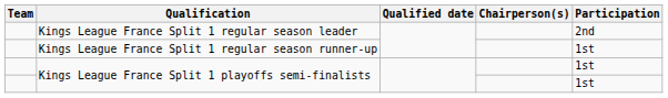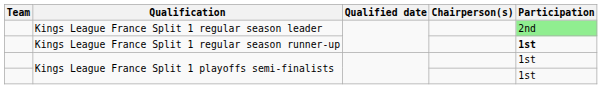Kings League France Split 1 regular season leader | Participation: no background -> lightgreen background
Kings League France Split 1 regular season runner-up | Participation: normal -> bold
